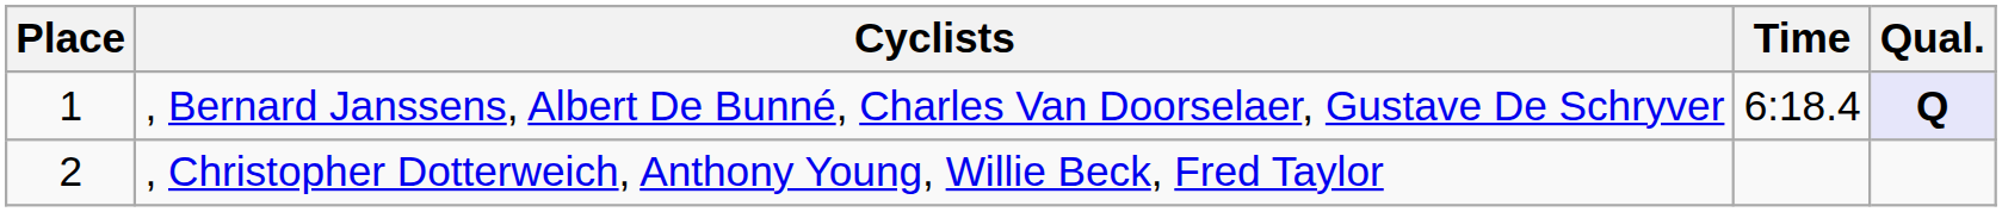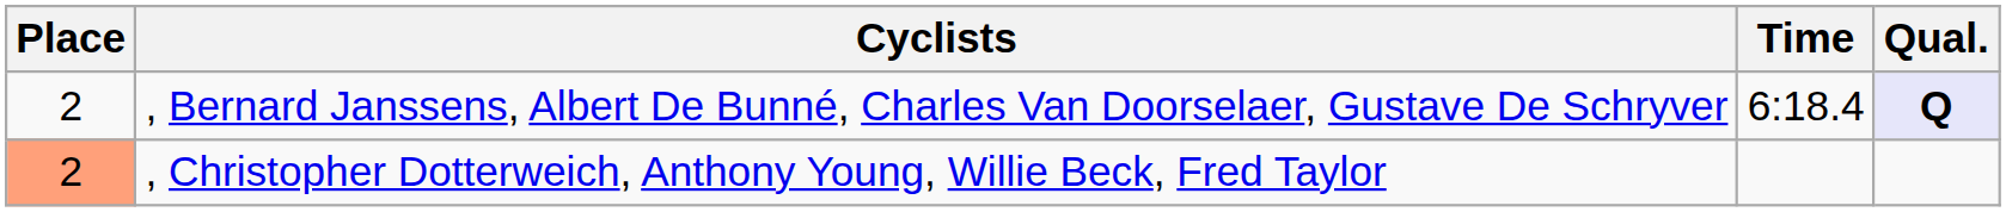row 2 | Place: 1 -> 2
row 3 | Place: no background -> lightsalmon background
